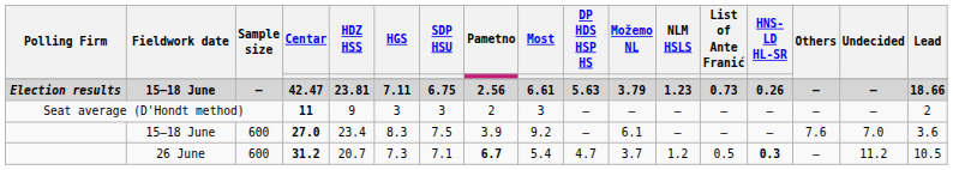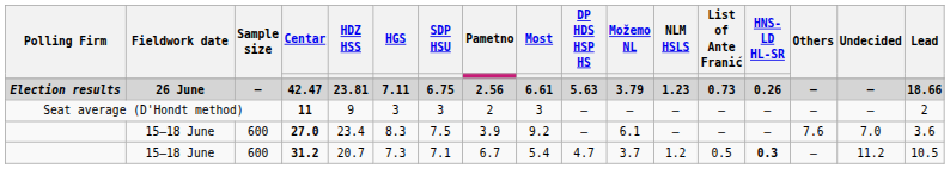42.47 | Fieldwork date: 15–18 June -> 26 June
31.2 | Fieldwork date: 26 June -> 15–18 June
31.2 | Pametno: bold -> normal
